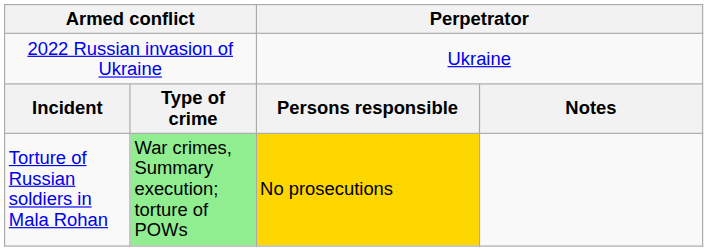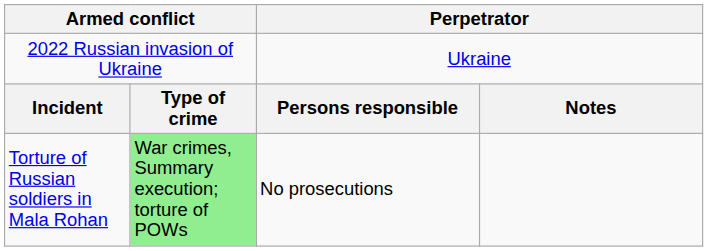Torture of Russian soldiers in Mala Rohan | column 3: gold background -> no background
